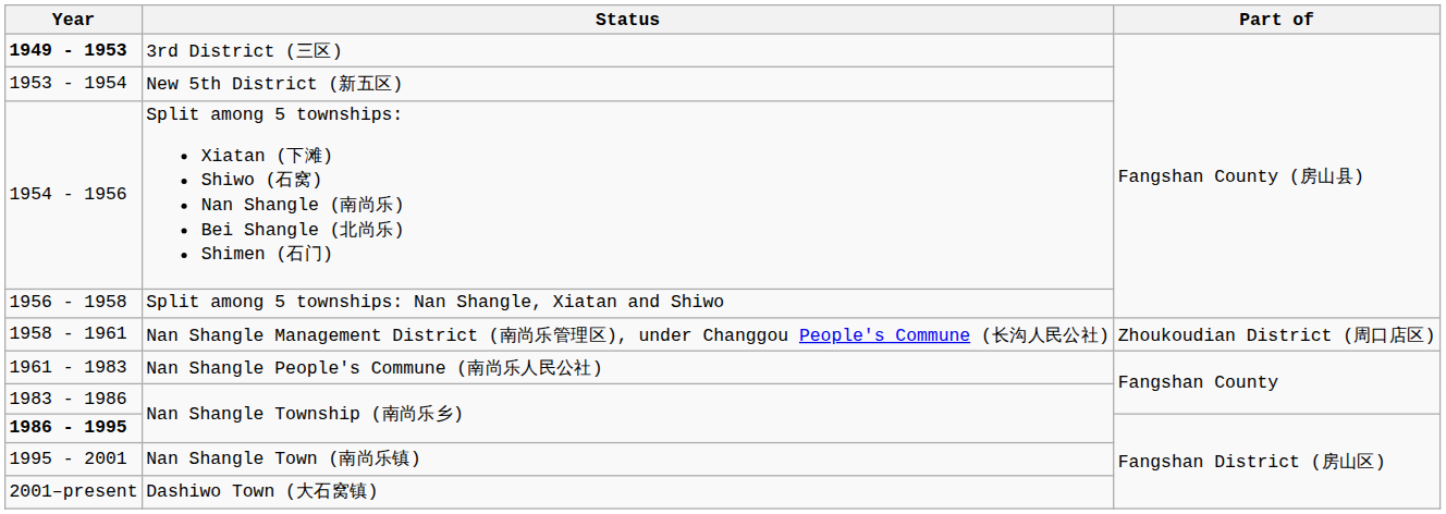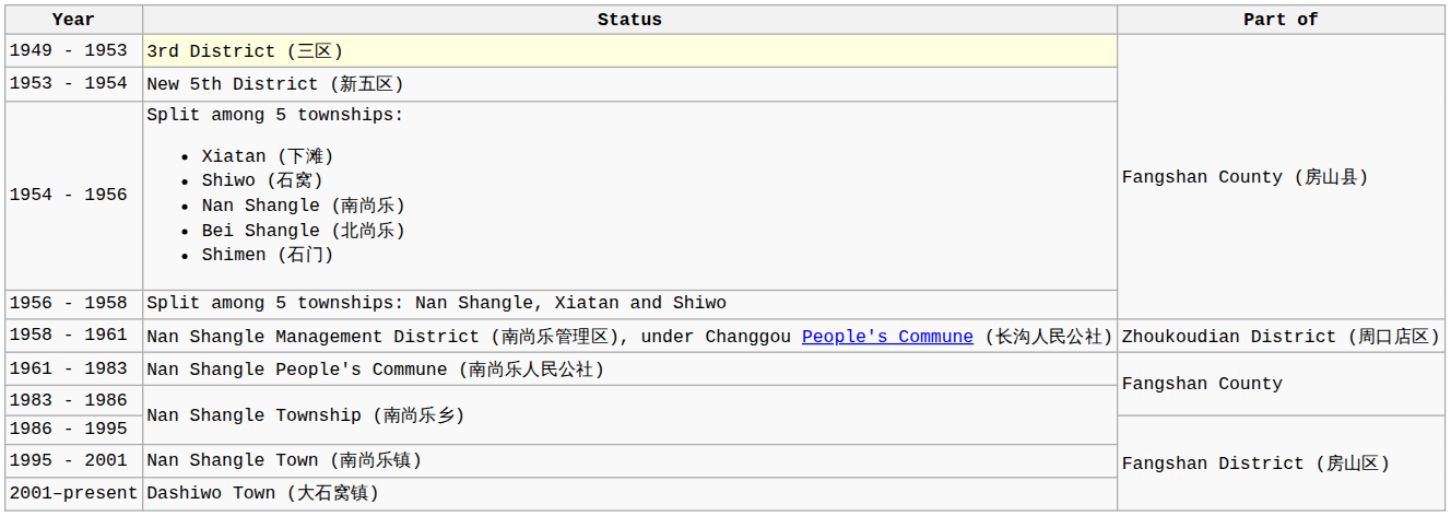3rd District (三区) | Year: bold -> normal
3rd District (三区) | Status: no background -> lightyellow background
1986 - 1995 / Nan Shangle Township (南尚乐乡) | Year: bold -> normal
